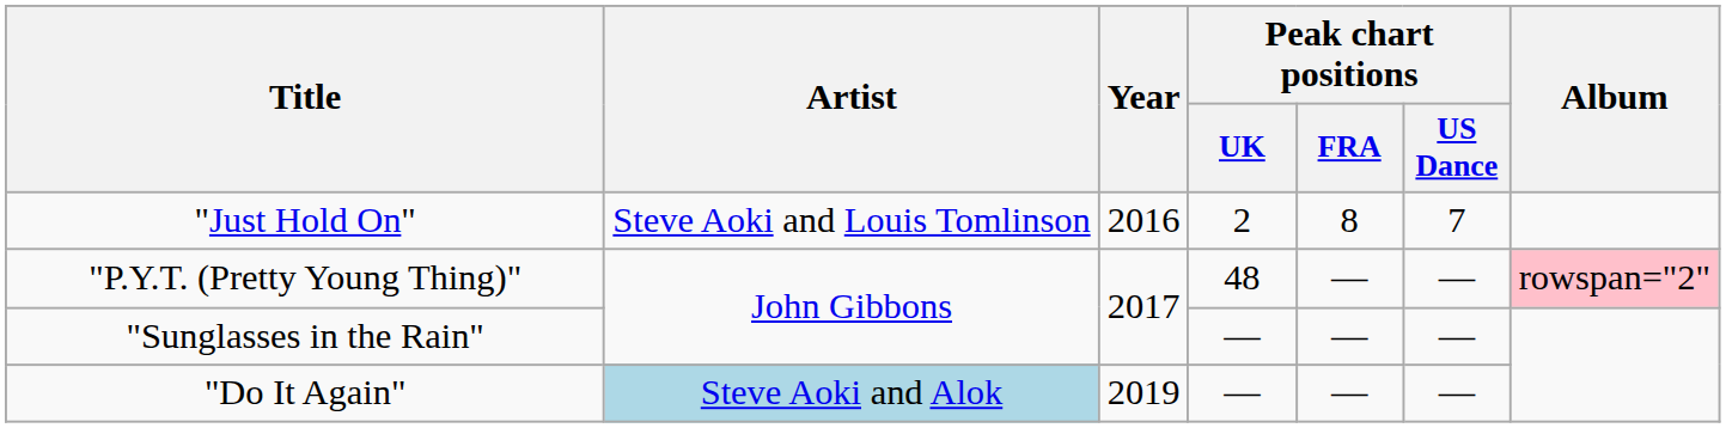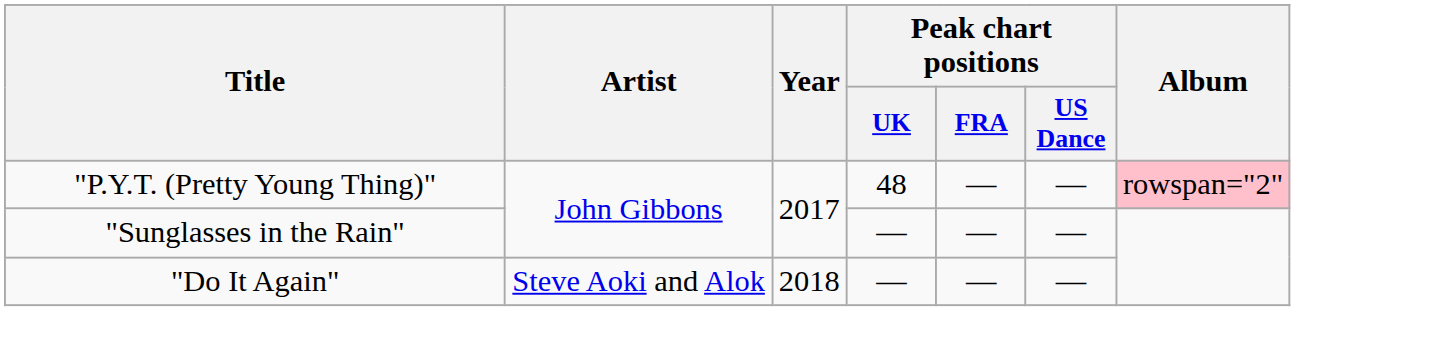- row: "Just Hold On" | Steve Aoki and Louis Tomlinson | 2016 | 2 | 8 | 7
"Do It Again" | Artist: lightblue background -> no background
"Do It Again" | Year: 2019 -> 2018
